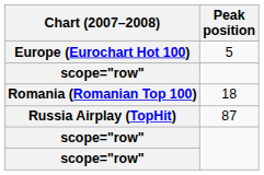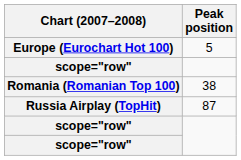Romania (Romanian Top 100) | Peak position: 18 -> 38
